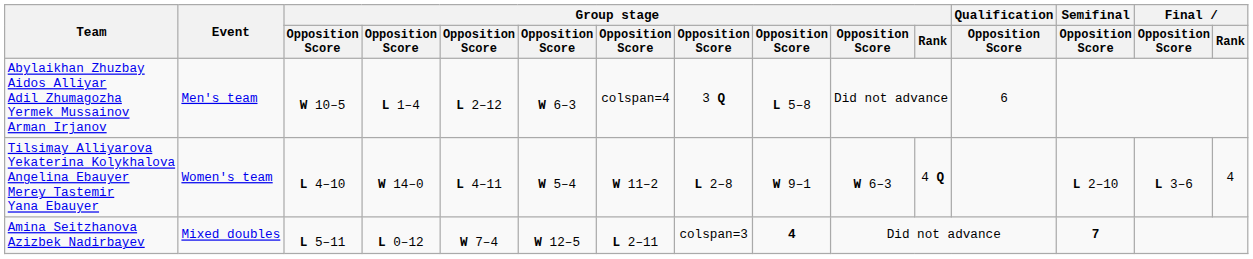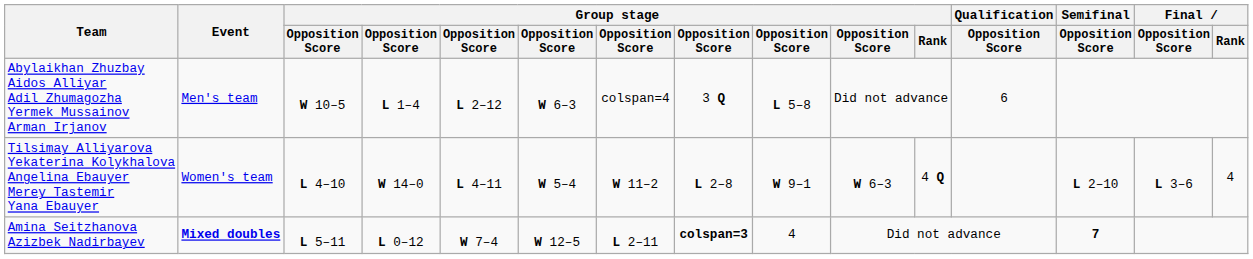Amina Seitzhanova Azizbek Nadirbayev | Event: normal -> bold
Amina Seitzhanova Azizbek Nadirbayev | column 8: normal -> bold
Amina Seitzhanova Azizbek Nadirbayev | column 9: bold -> normal
